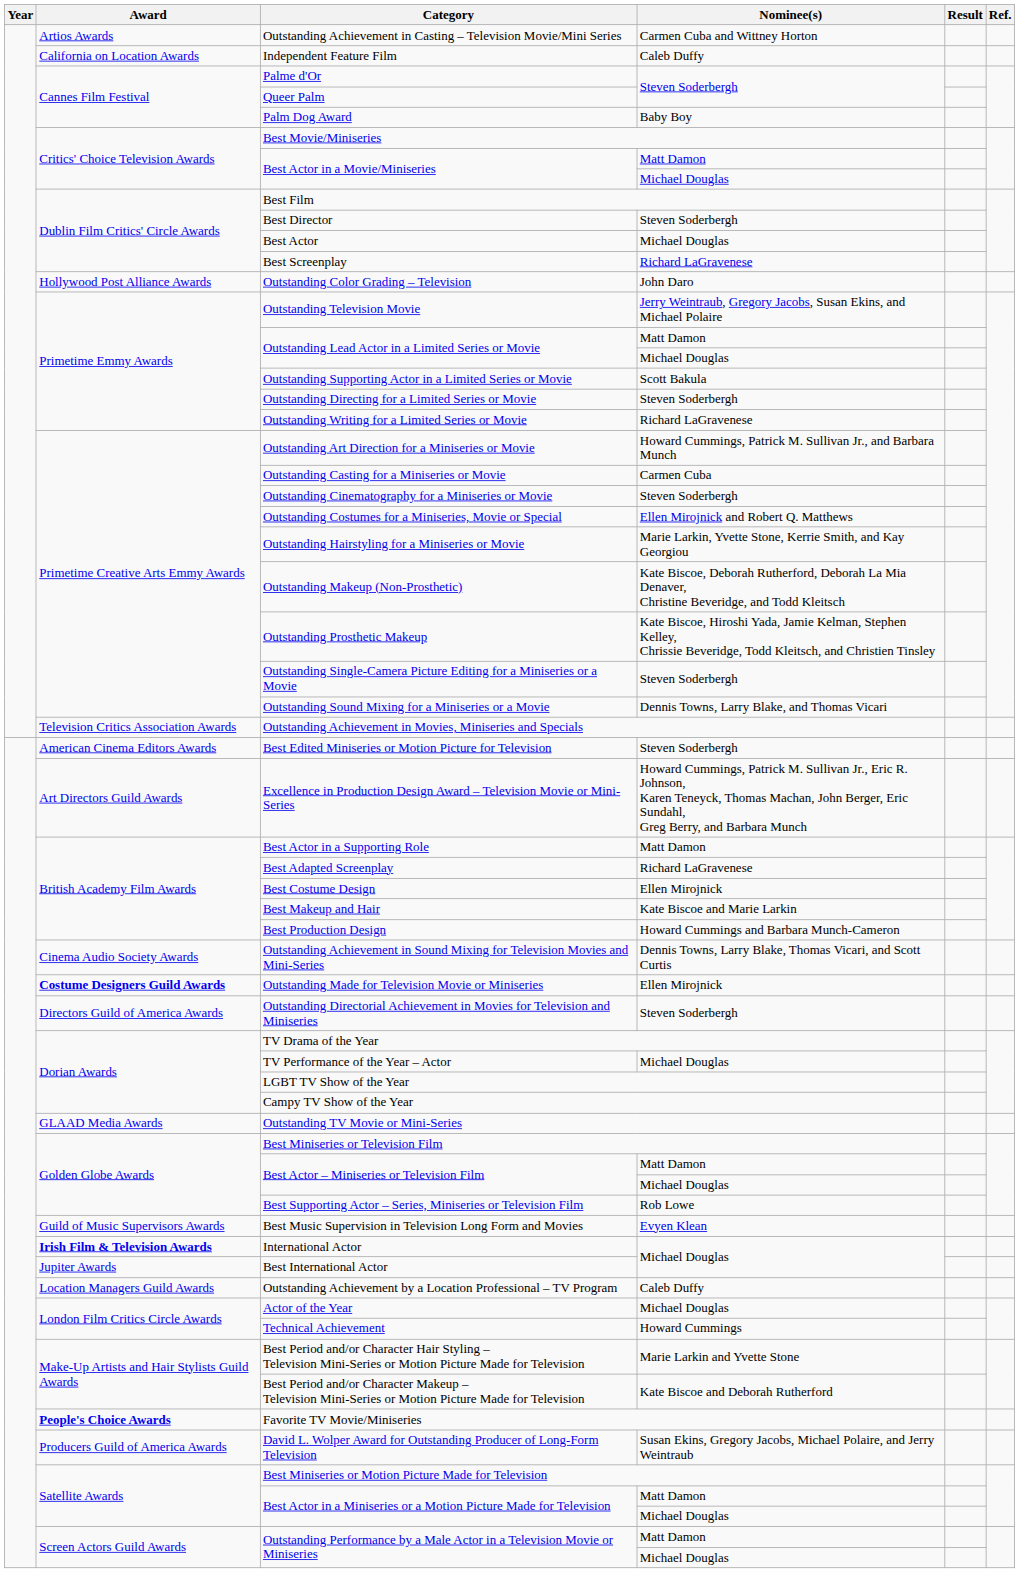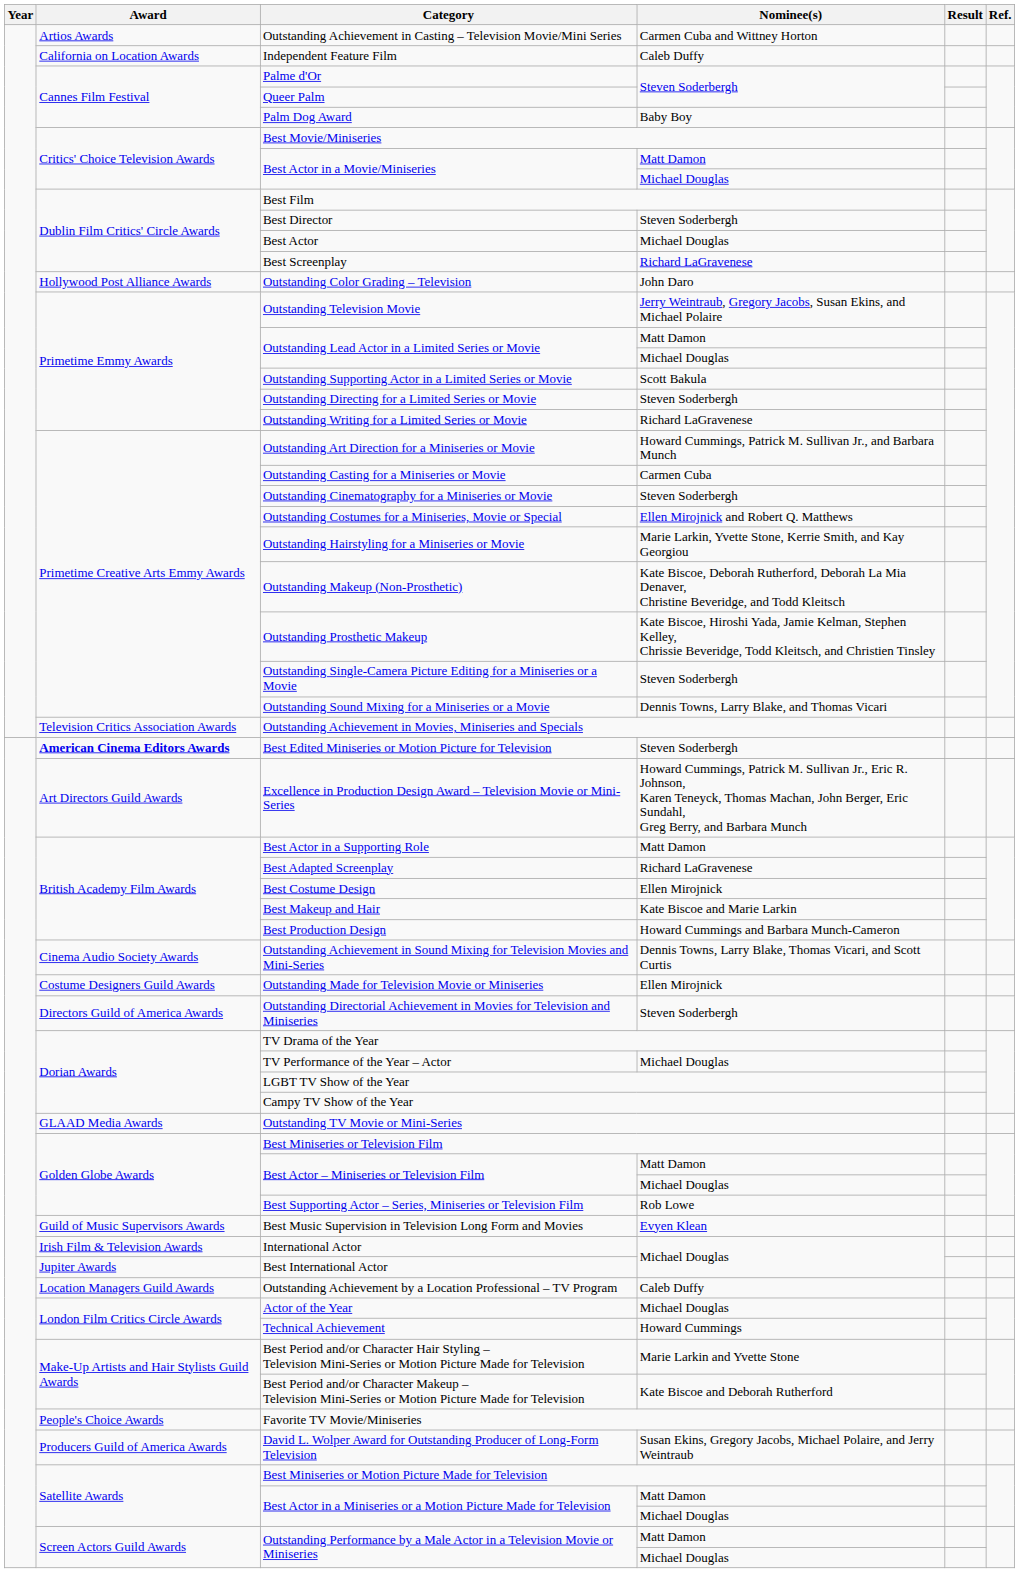Best Edited Miniseries or Motion Picture for Television | Award: normal -> bold
Outstanding Made for Television Movie or Miniseries | Award: bold -> normal
International Actor | Award: bold -> normal
Favorite TV Movie/Miniseries | Award: bold -> normal
